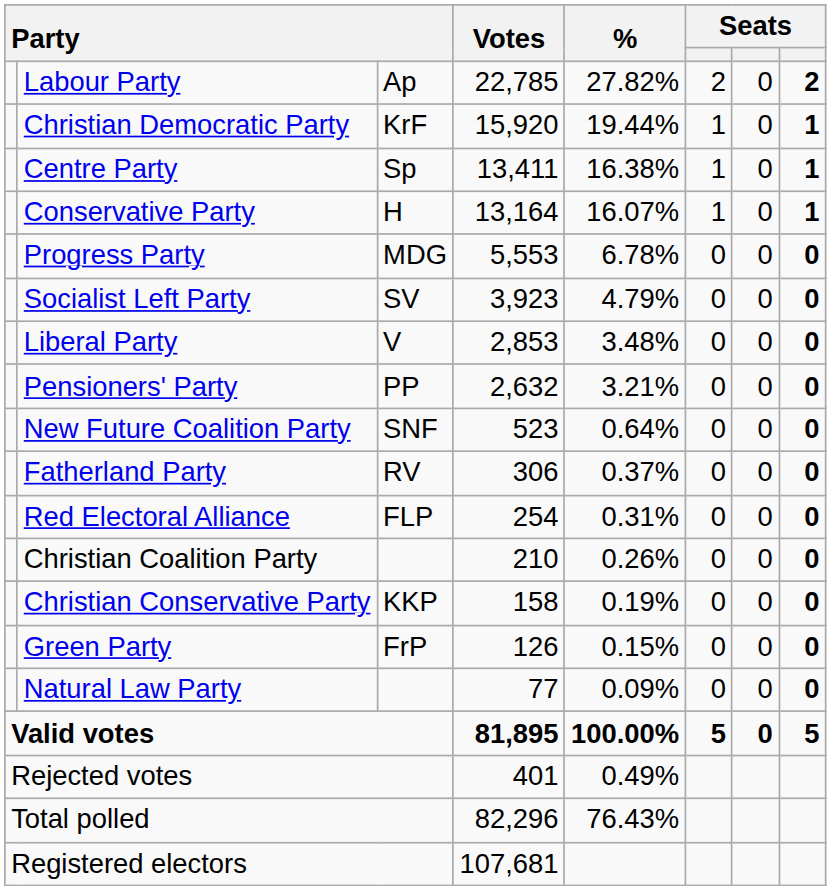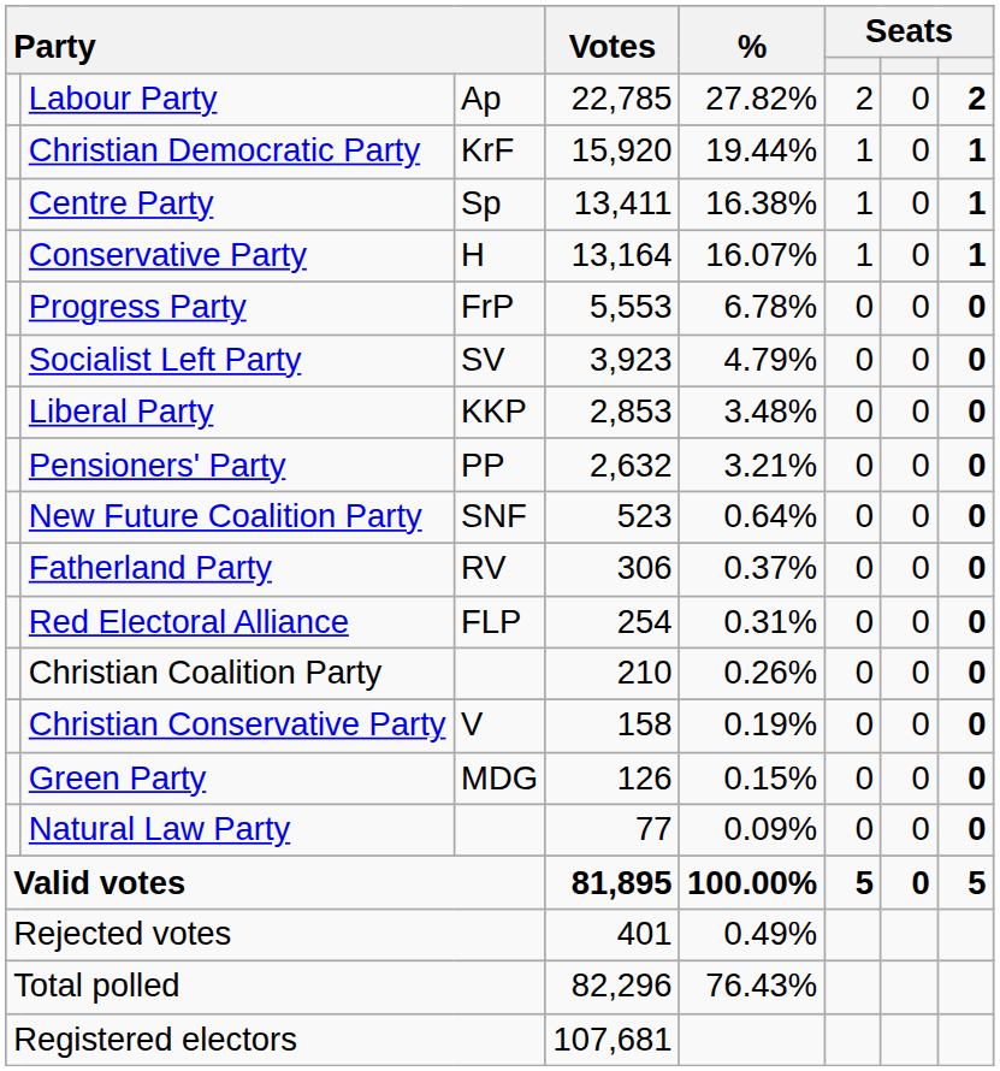Progress Party | column 3: MDG -> FrP
Liberal Party | column 3: V -> KKP
Christian Conservative Party | column 3: KKP -> V
Green Party | column 3: FrP -> MDG
